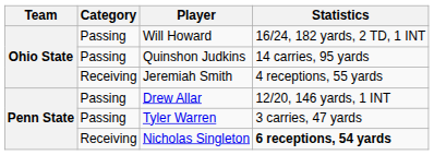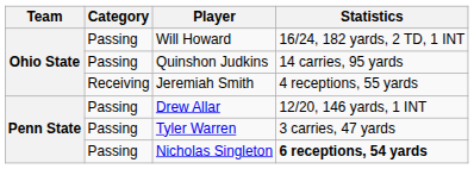Nicholas Singleton | Category: Receiving -> Passing
